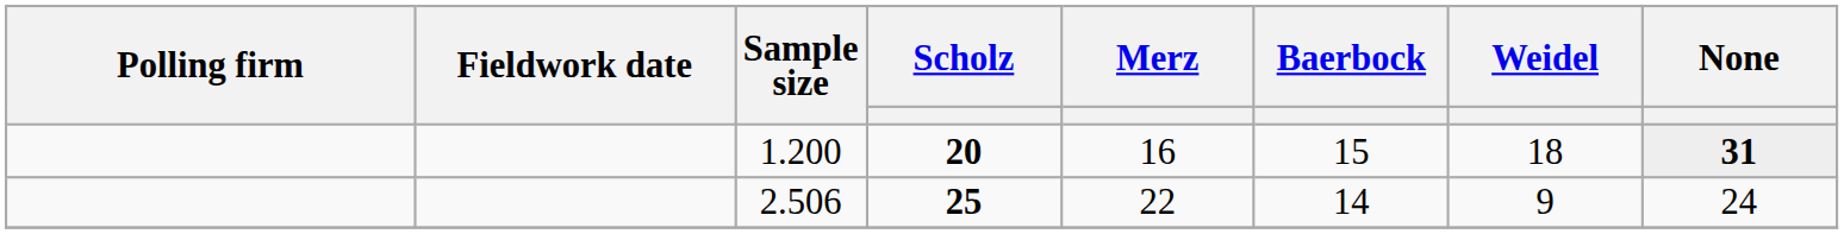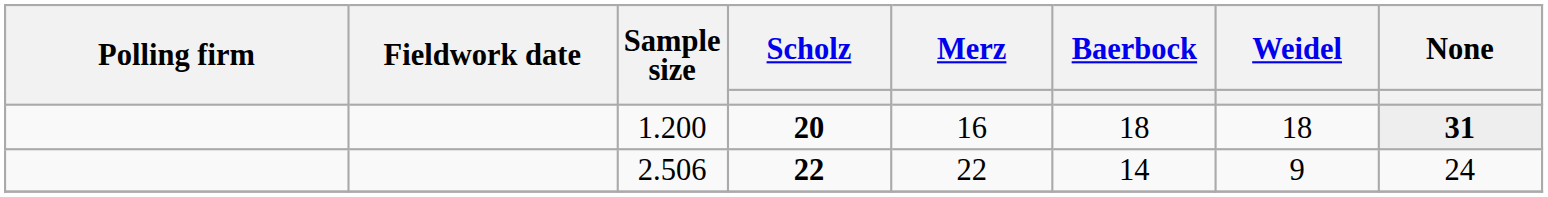1.200 | Baerbock: 15 -> 18
2.506 | Scholz: 25 -> 22
